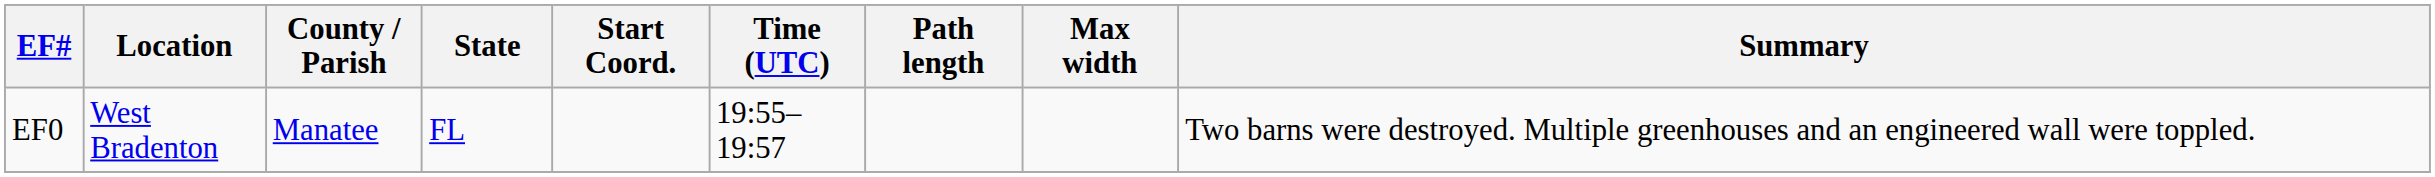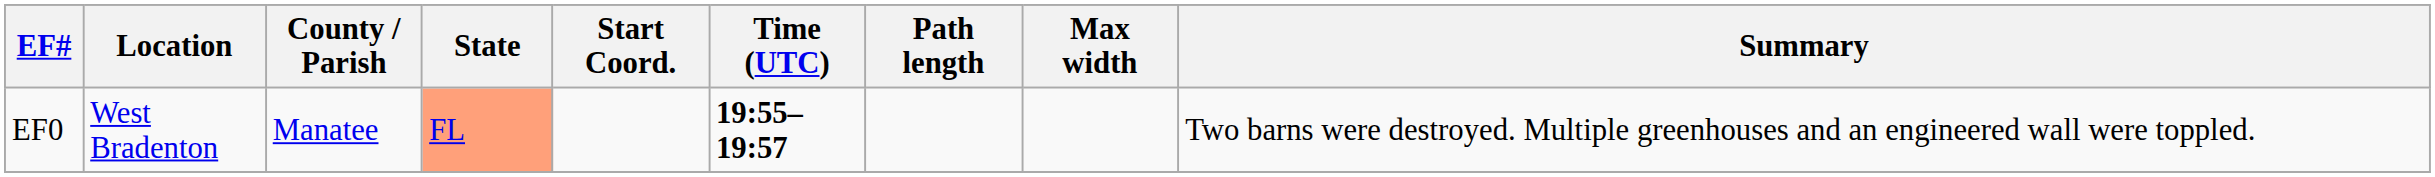EF0 | State: no background -> lightsalmon background
EF0 | Time (UTC): normal -> bold
